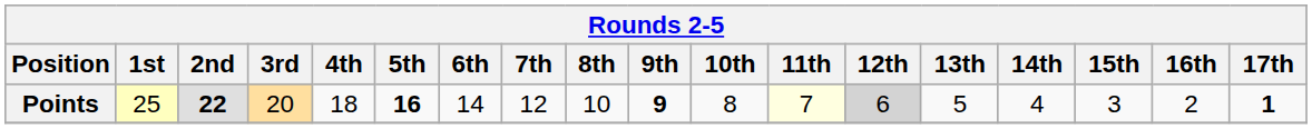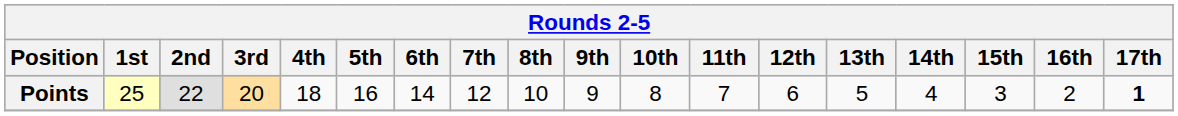Points | 2nd: bold -> normal
Points | 5th: bold -> normal
Points | 9th: bold -> normal
Points | 11th: lightyellow background -> no background
Points | 12th: lightgrey background -> no background
